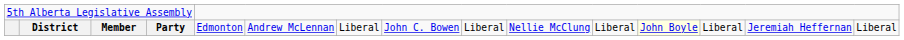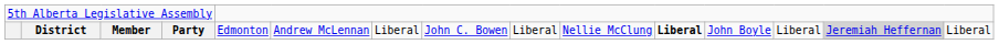District | column 11: normal -> bold
District | column 12: lightyellow background -> no background
District | column 14: no background -> lightgrey background
